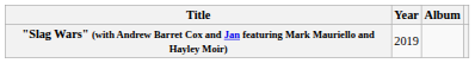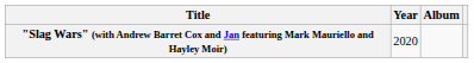row 2 | Year: 2019 -> 2020
